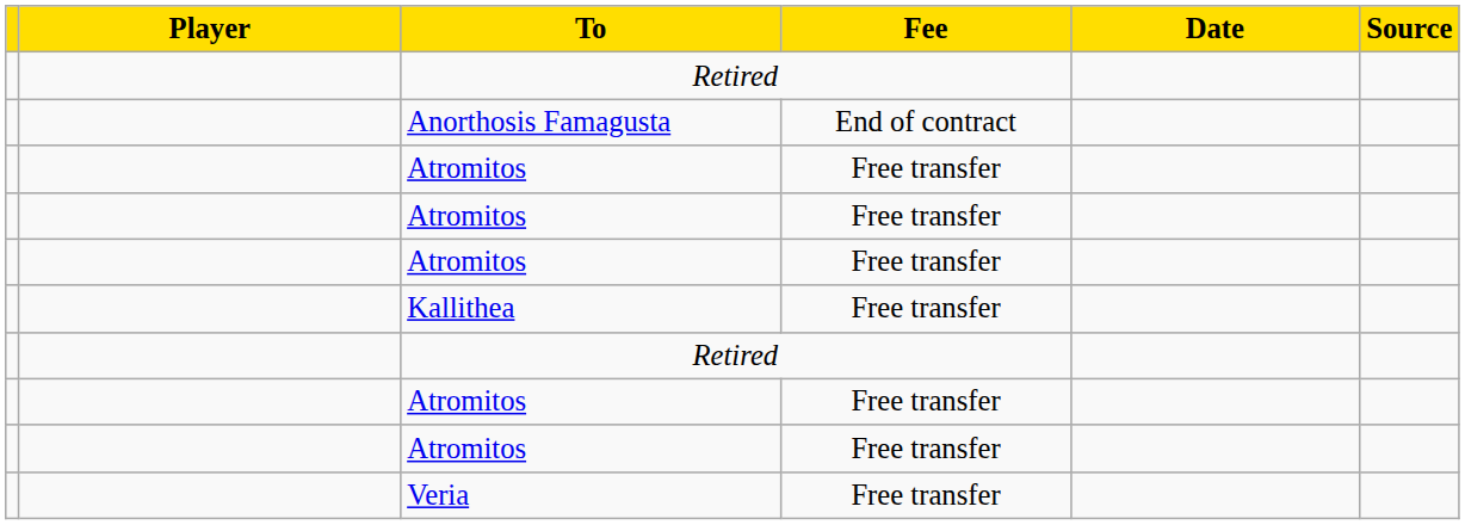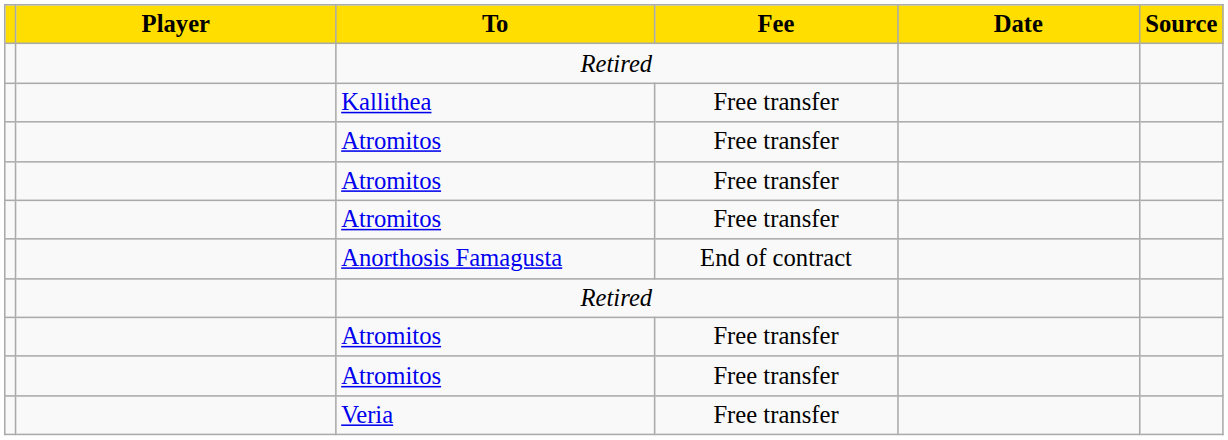rows swapped: Kallithea <-> Anorthosis Famagusta
